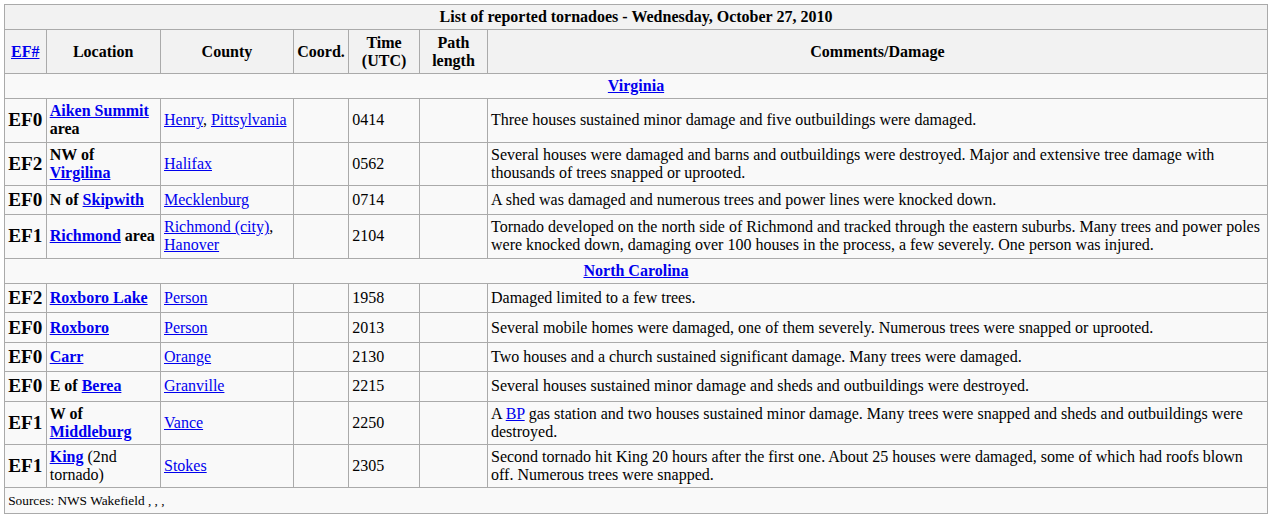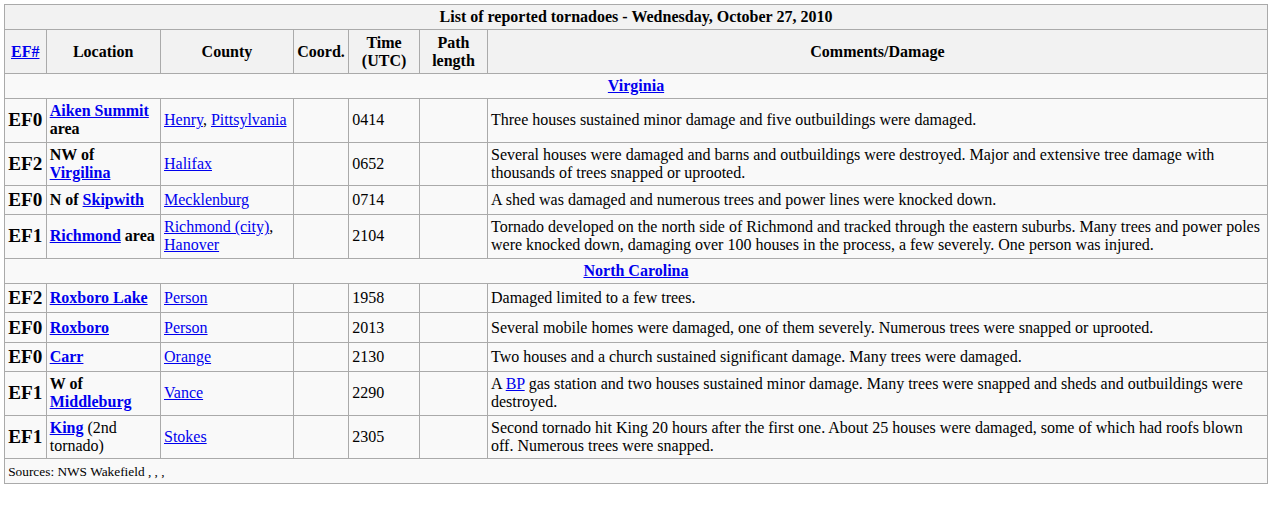NW of Virgilina | Time (UTC): 0562 -> 0652
- row: EF0 | E of Berea | Granville | 2215 | Several houses sustained minor damage and sheds and outbuildings were destroyed.
W of Middleburg | Time (UTC): 2250 -> 2290
